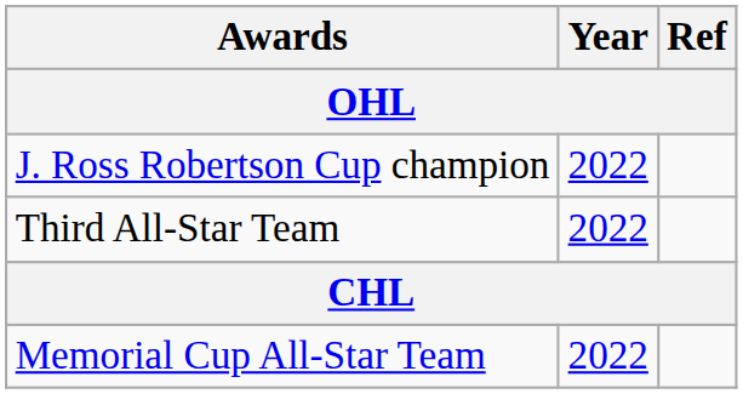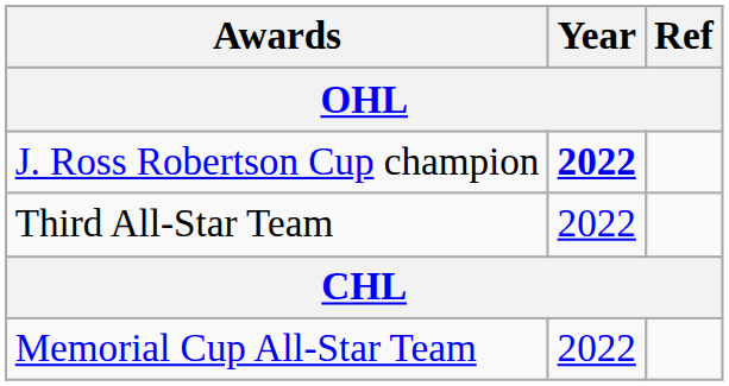J. Ross Robertson Cup champion | Year: normal -> bold
